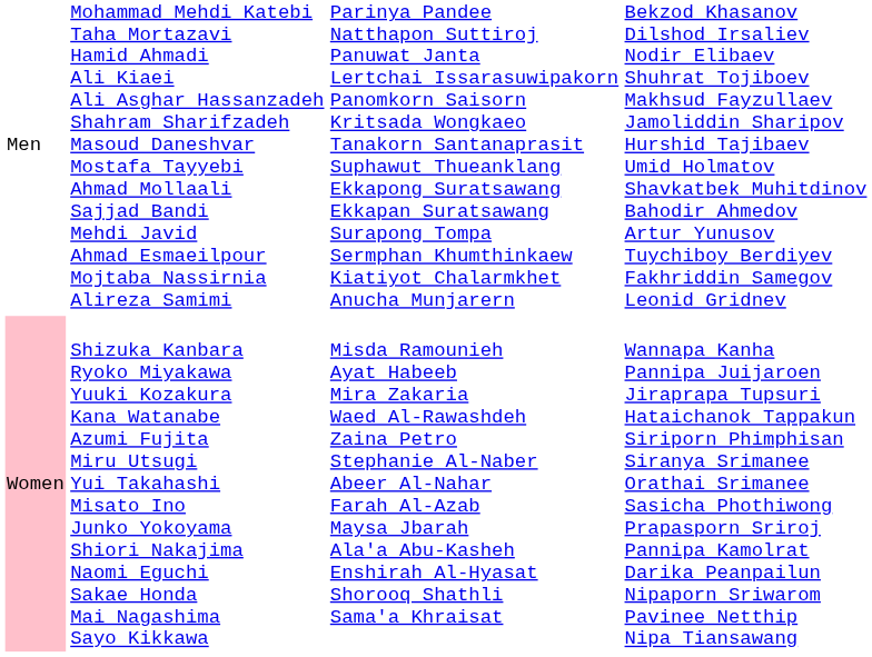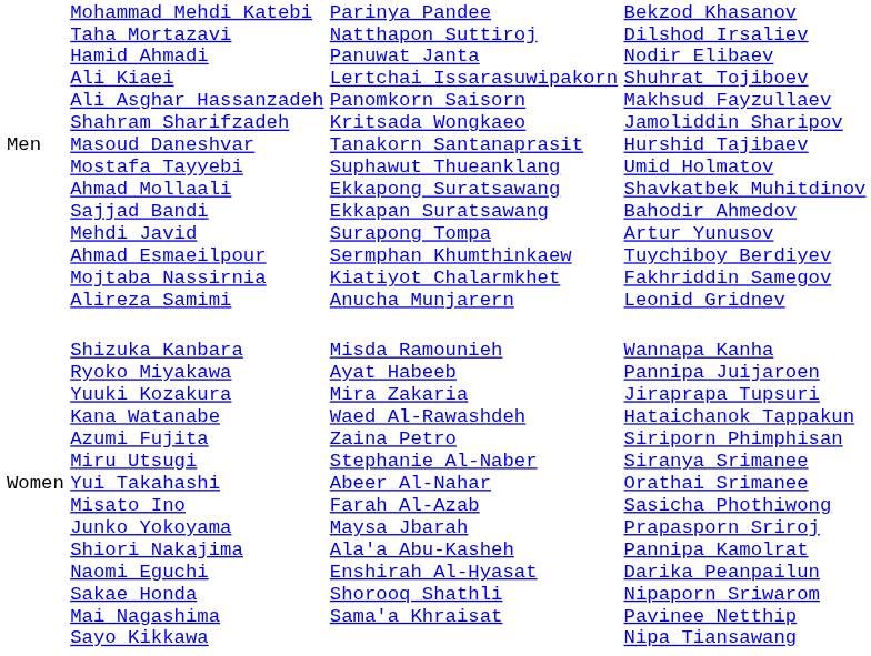Women | column 1: pink background -> no background
